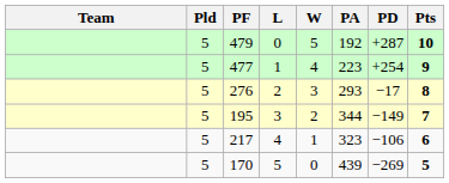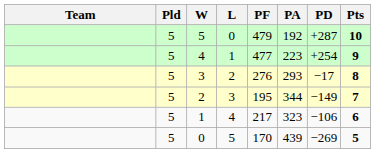columns swapped: W <-> PF
